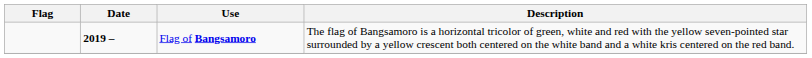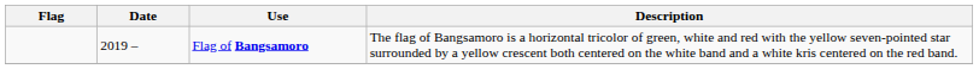Flag of Bangsamoro | Date: bold -> normal
